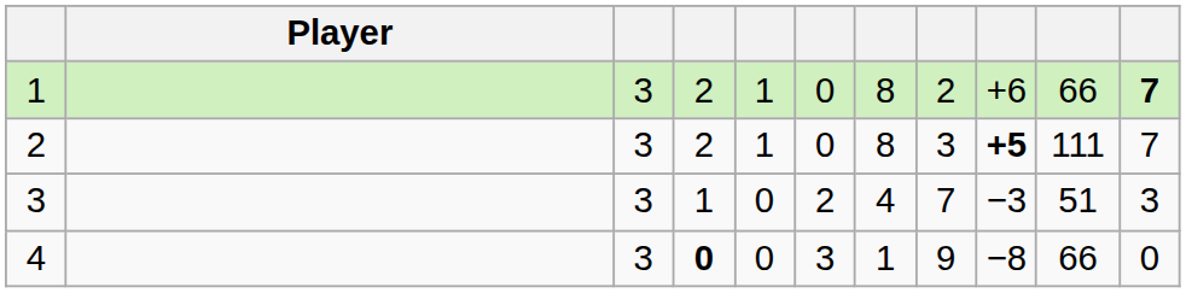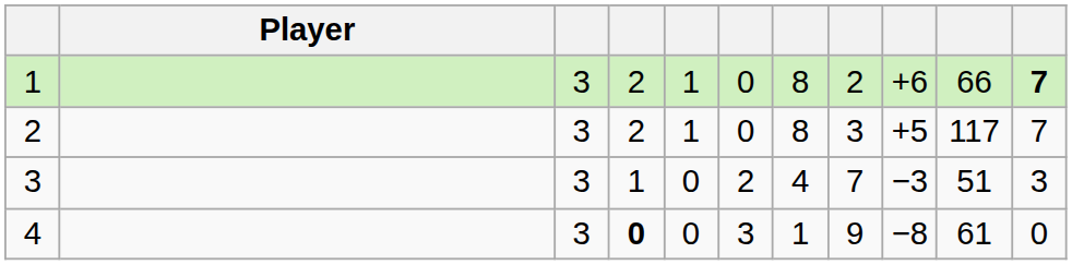row 3 | column 9: bold -> normal
row 3 | column 10: 111 -> 117
row 5 | column 10: 66 -> 61
